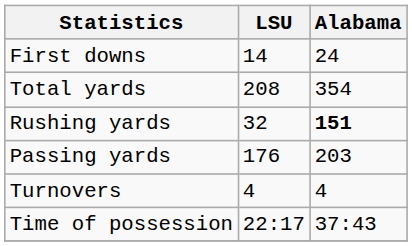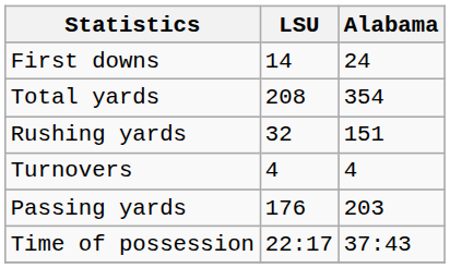Rushing yards | Alabama: bold -> normal
rows swapped: Passing yards <-> Turnovers
